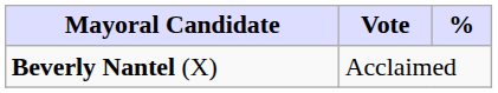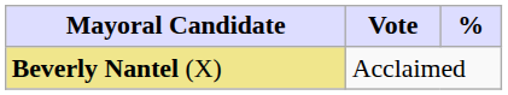Beverly Nantel (X) | Mayoral Candidate: no background -> khaki background
